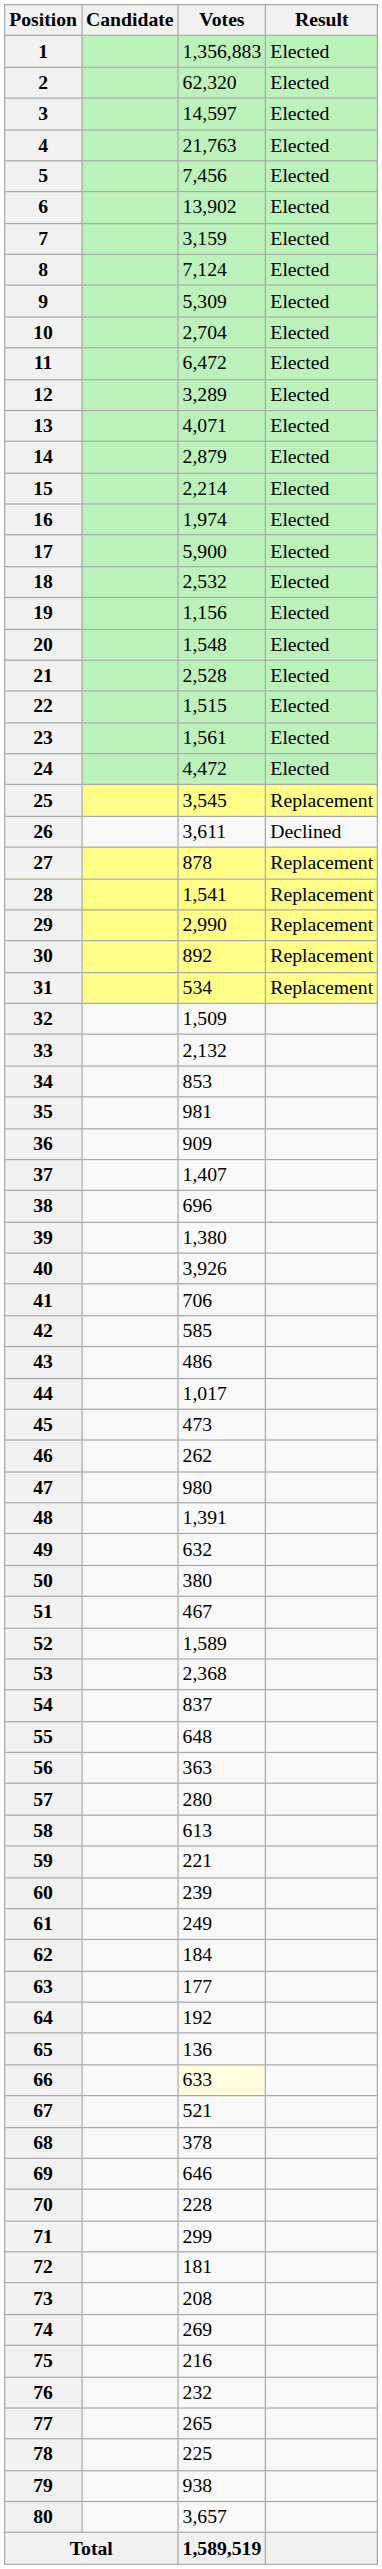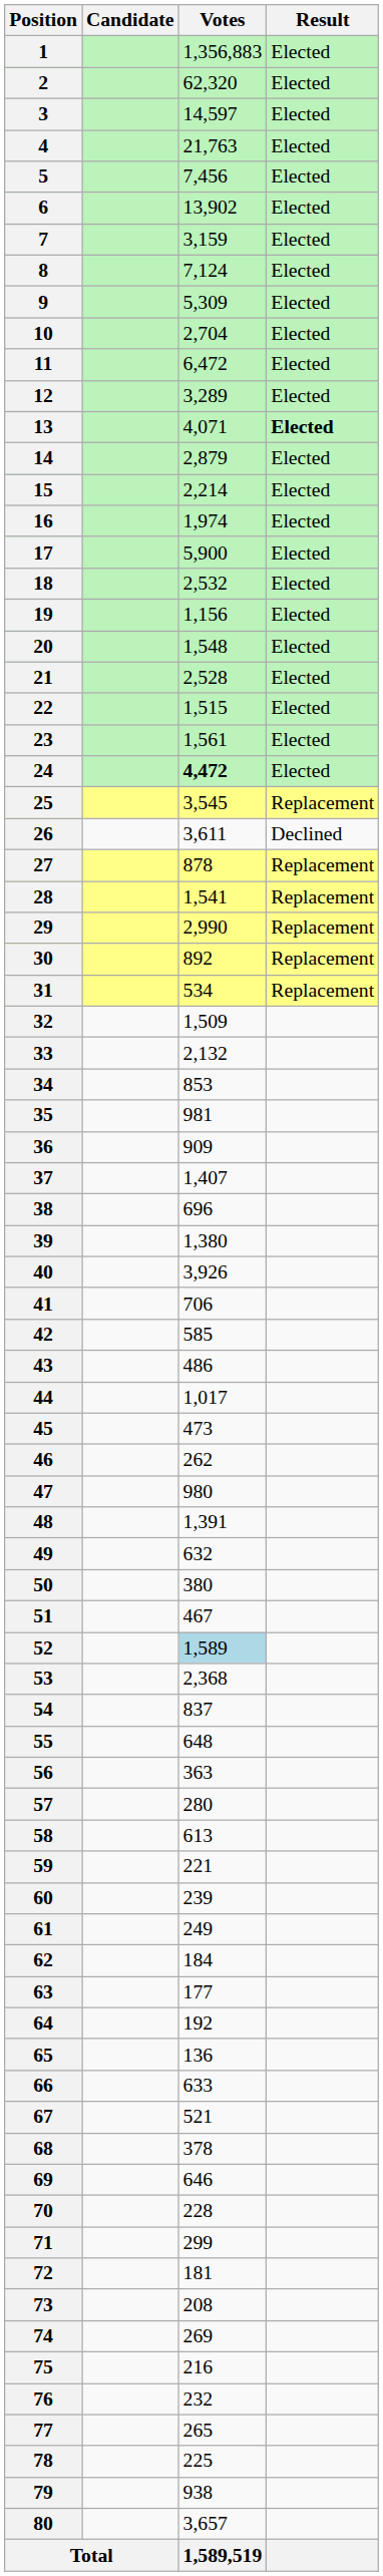13 | Result: normal -> bold
24 | Votes: normal -> bold
52 | Votes: no background -> lightblue background
66 | Votes: lightyellow background -> no background
